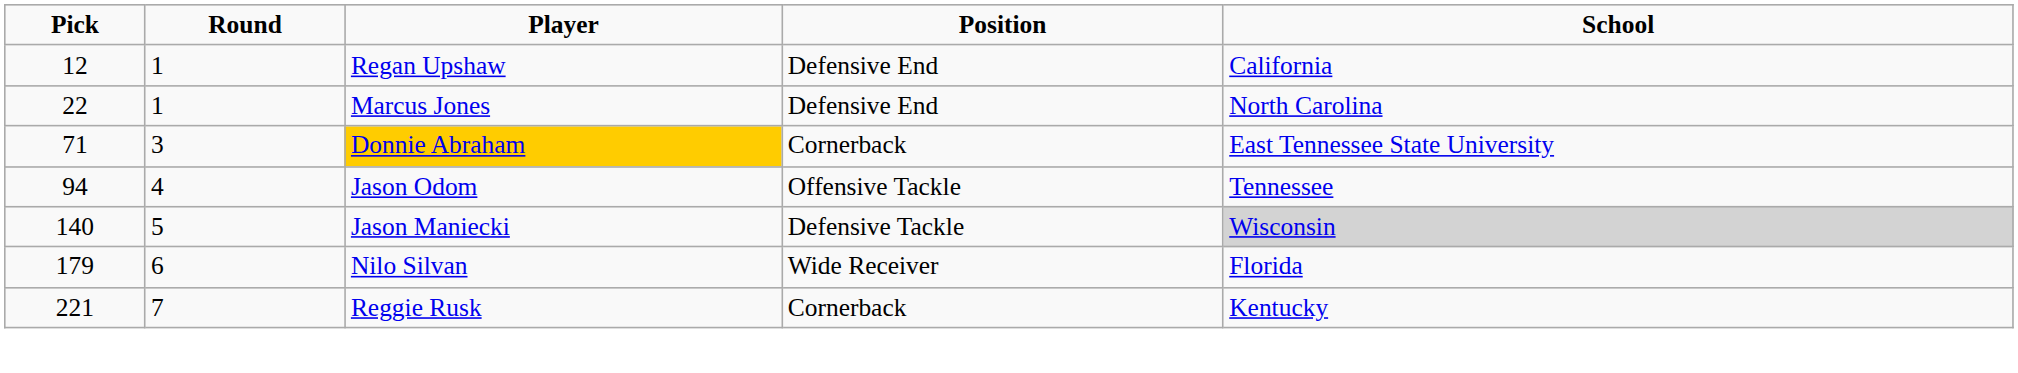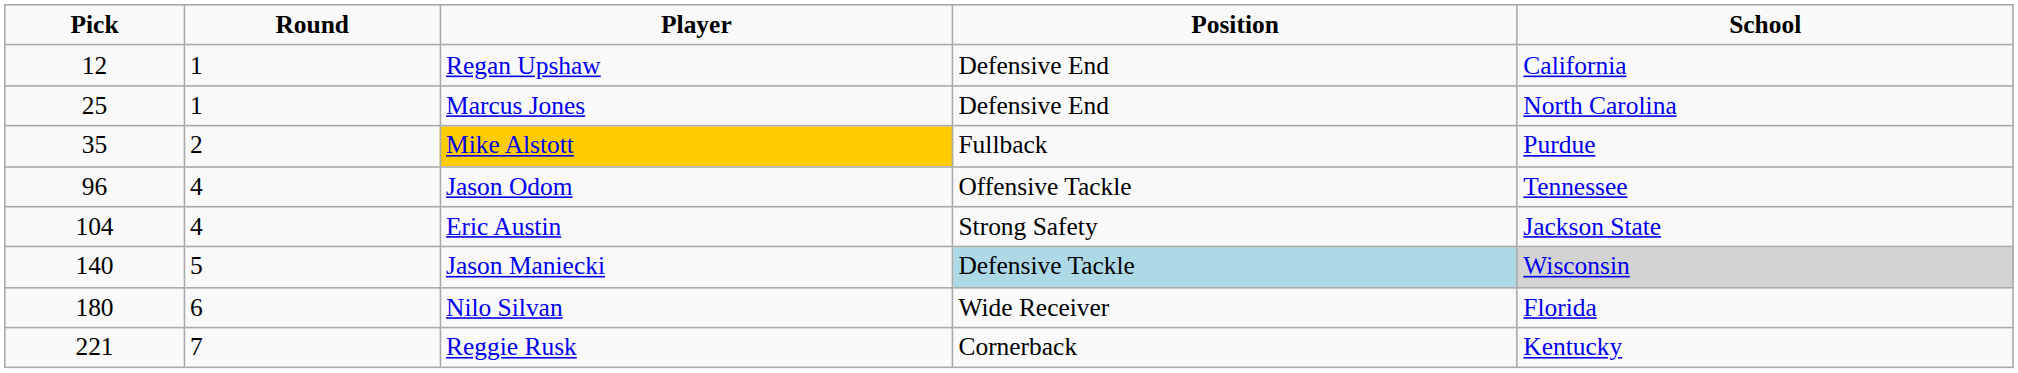Marcus Jones | Pick: 22 -> 25
+ row: 35 | 2 | Mike Alstott | Fullback | Purdue
- row: 71 | 3 | Donnie Abraham | Cornerback | East Tennessee State University
Jason Odom | Pick: 94 -> 96
+ row: 104 | 4 | Eric Austin | Strong Safety | Jackson State
Jason Maniecki | Position: no background -> lightblue background
Nilo Silvan | Pick: 179 -> 180
